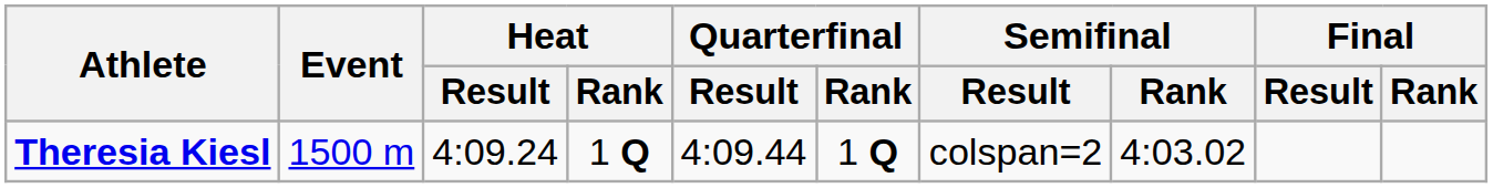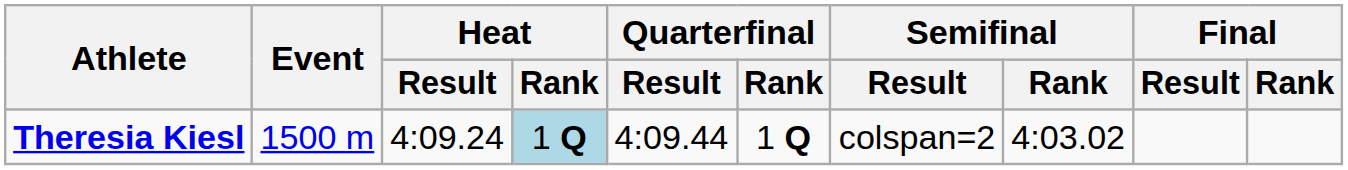Theresia Kiesl | Heat / Rank: no background -> lightblue background
